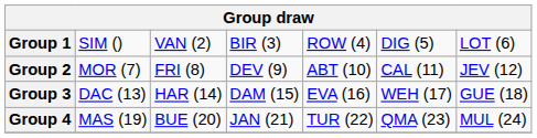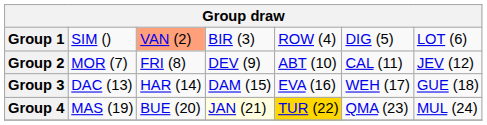Group 1 | column 3: no background -> lightsalmon background
Group 4 | column 4: no background -> lightyellow background
Group 4 | column 5: no background -> gold background
